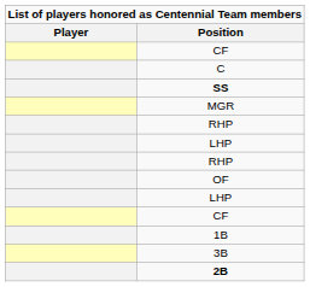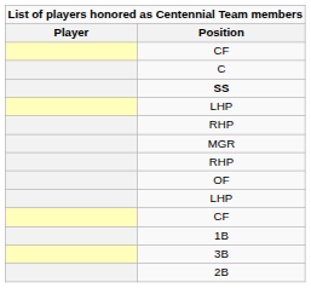row 6 | Position: MGR -> LHP
row 8 | Position: LHP -> MGR
row 15 | Position: bold -> normal
